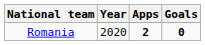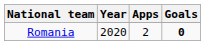2020 | Apps: bold -> normal
